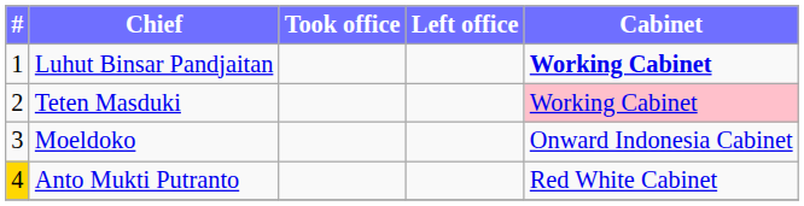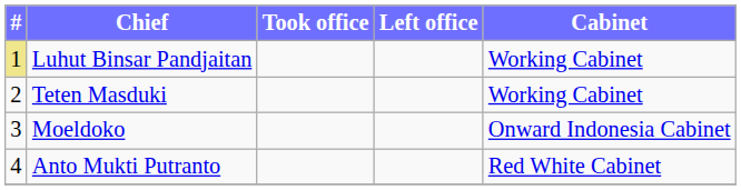Luhut Binsar Pandjaitan | #: no background -> khaki background
Luhut Binsar Pandjaitan | Cabinet: bold -> normal
Teten Masduki | Cabinet: pink background -> no background
Anto Mukti Putranto | #: gold background -> no background
